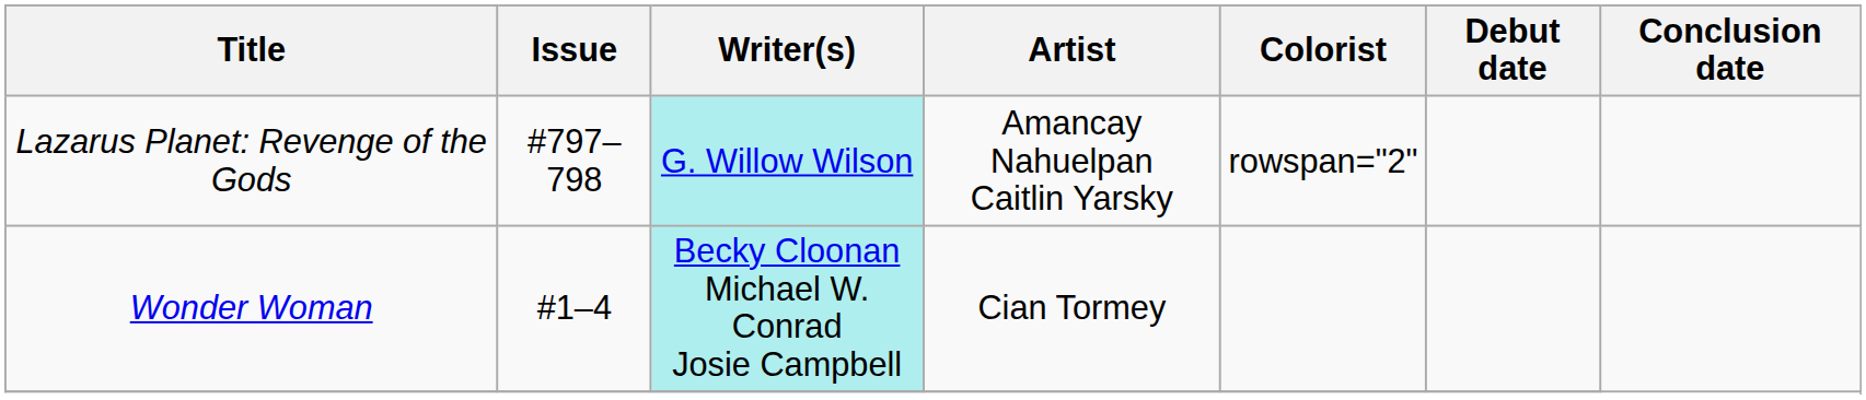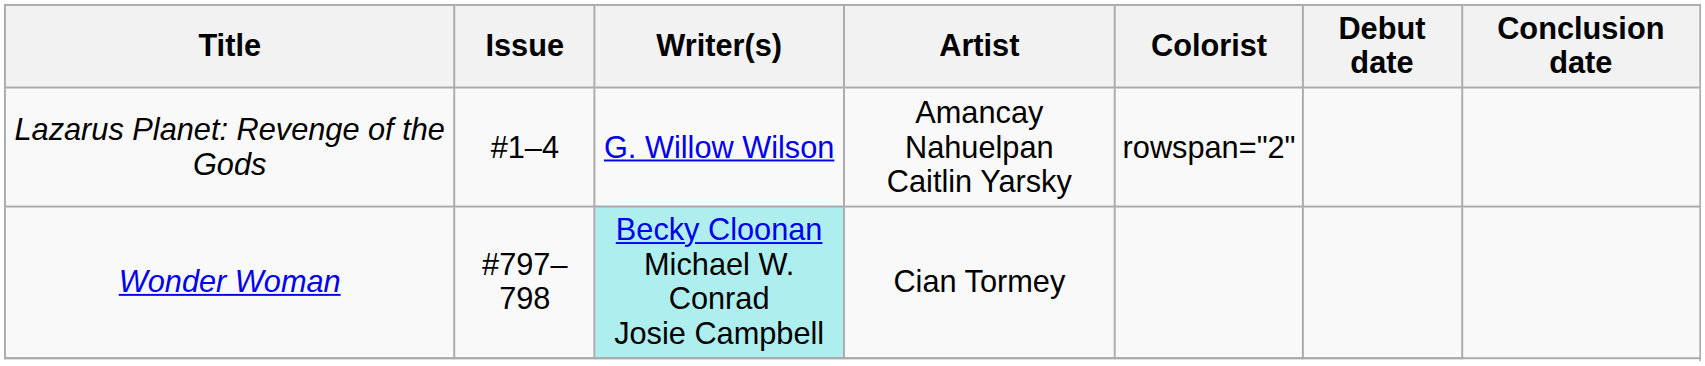Lazarus Planet: Revenge of the Gods | Issue: #797–798 -> #1–4
Lazarus Planet: Revenge of the Gods | Writer(s): paleturquoise background -> no background
Wonder Woman | Issue: #1–4 -> #797–798
